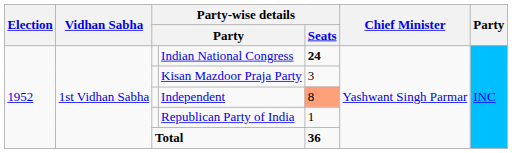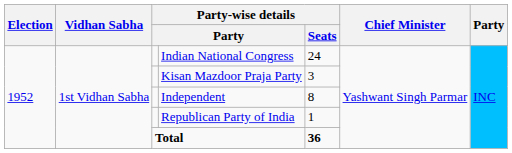Indian National Congress | Party-wise details / Seats: bold -> normal
Independent | Party-wise details / Seats: lightsalmon background -> no background
